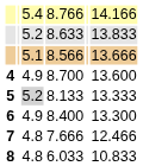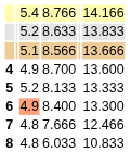8.133 | column 2: lightgrey background -> no background
8.400 | column 2: no background -> lightsalmon background
